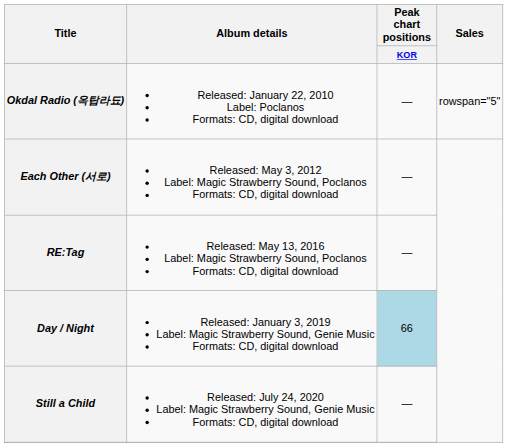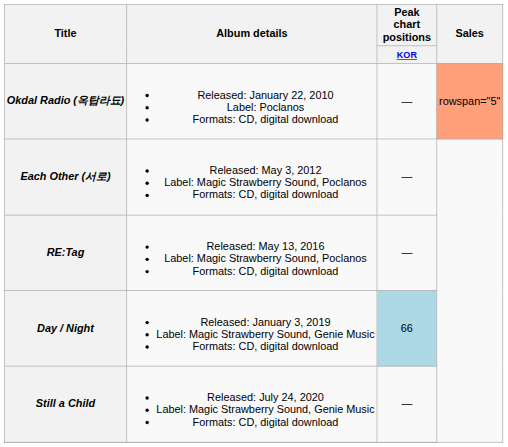Okdal Radio (옥탑라됴) | Sales: no background -> lightsalmon background
